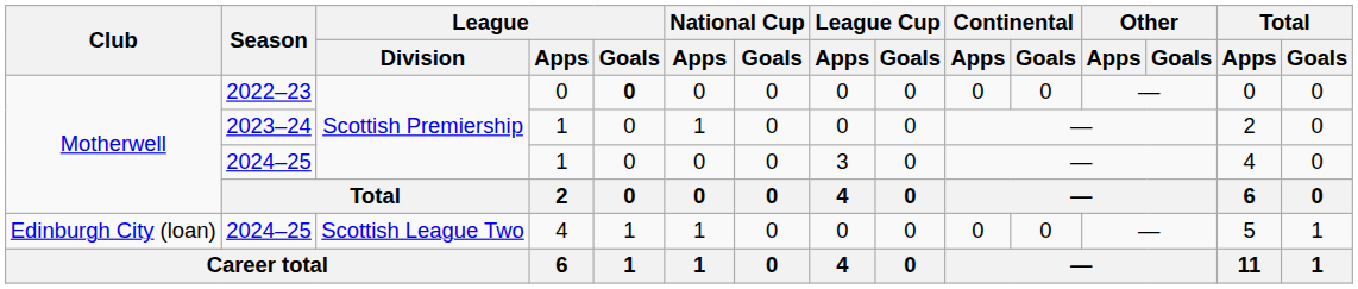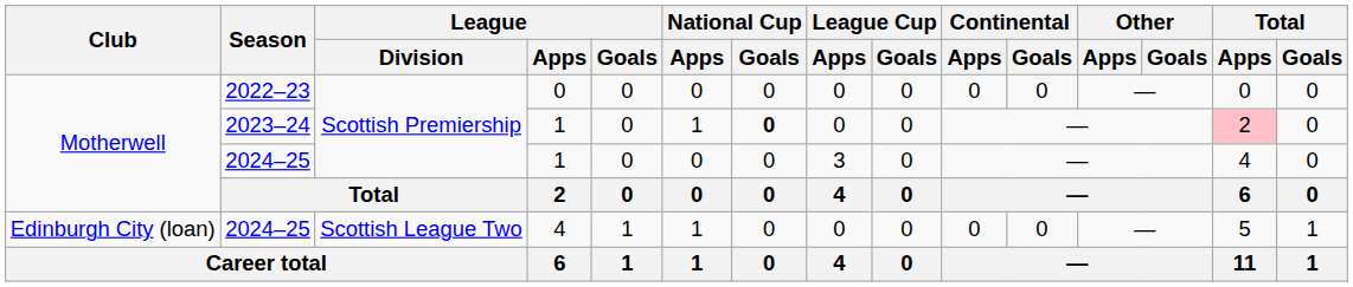2022–23 | League / Goals: bold -> normal
2023–24 | National Cup / Goals: normal -> bold
2023–24 | Total / Apps: no background -> pink background
